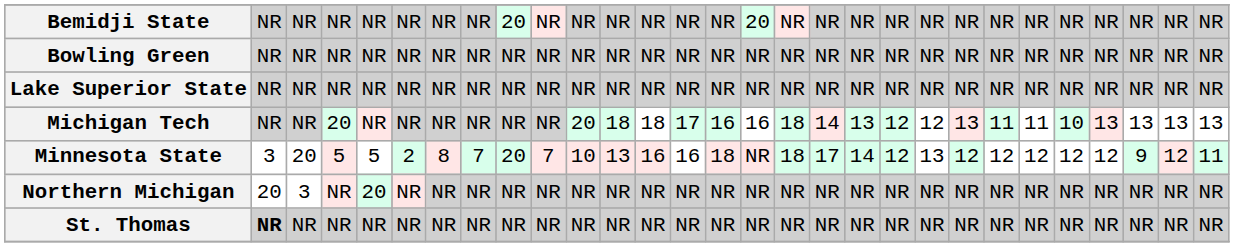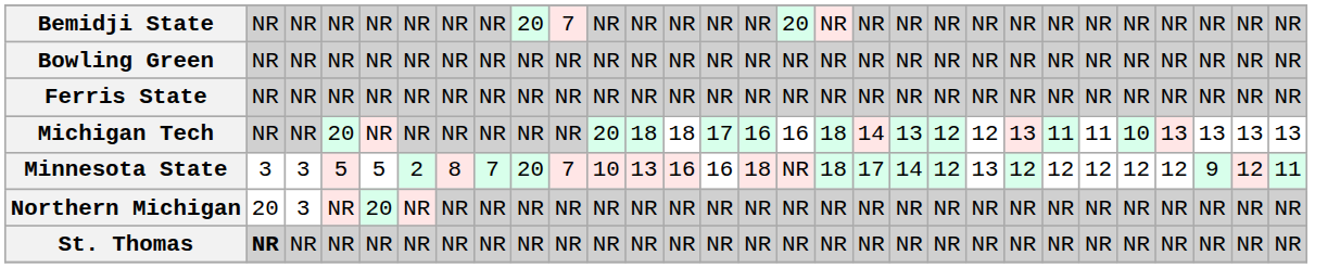Bemidji State | column 10: NR -> 7
+ row: Ferris State | NR | NR | NR | NR | NR | NR | NR | NR | NR | NR | NR | NR | NR | NR | NR | NR | NR | NR | NR | NR | NR | NR | NR | NR | NR | NR | NR | NR
- row: Lake Superior State | NR | NR | NR | NR | NR | NR | NR | NR | NR | NR | NR | NR | NR | NR | NR | NR | NR | NR | NR | NR | NR | NR | NR | NR | NR | NR | NR | NR
Minnesota State | column 3: 20 -> 3
